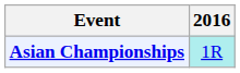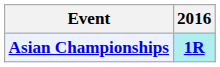Asian Championships | 2016: normal -> bold
